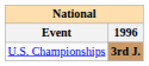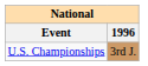U.S. Championships | 1996: bold -> normal
